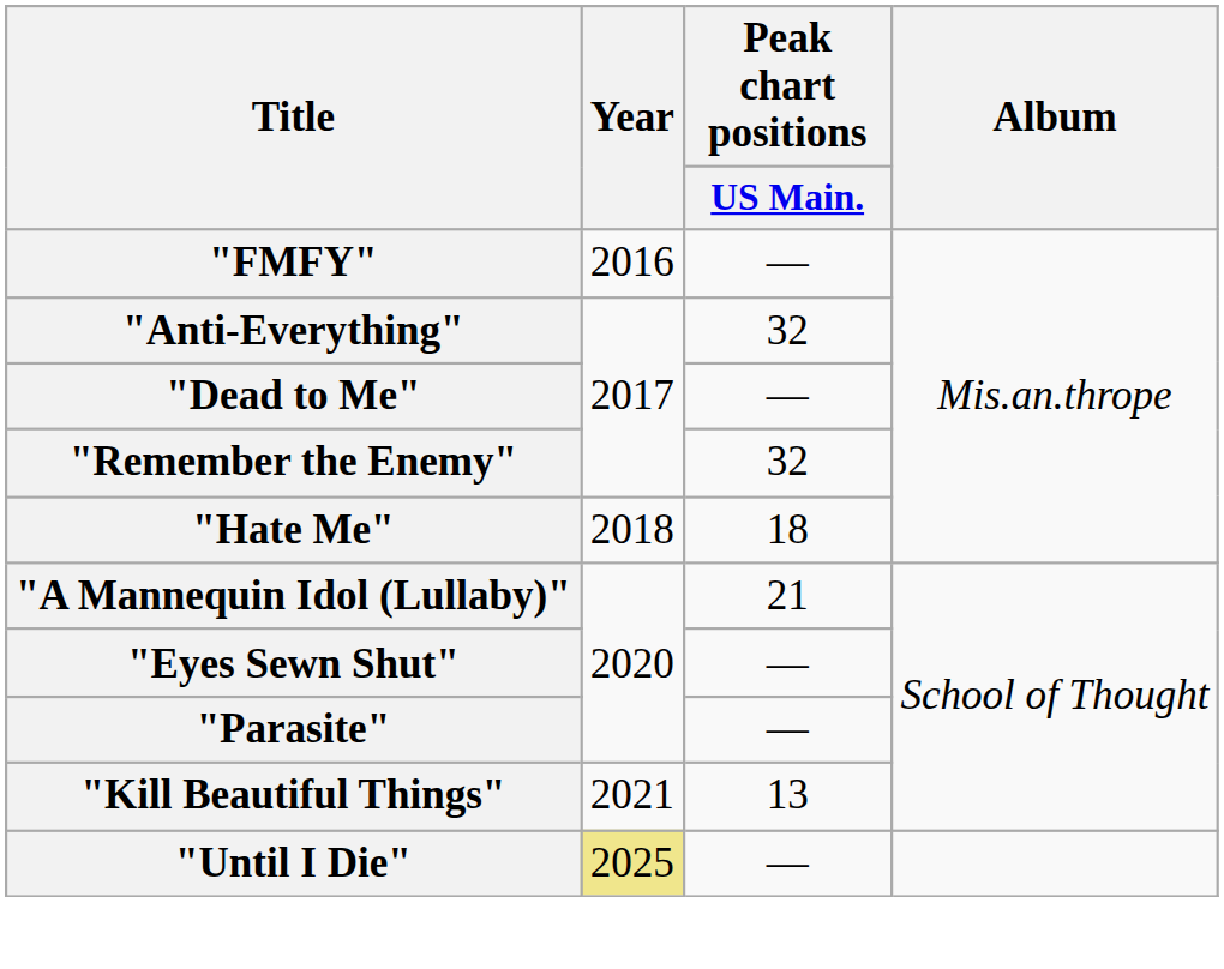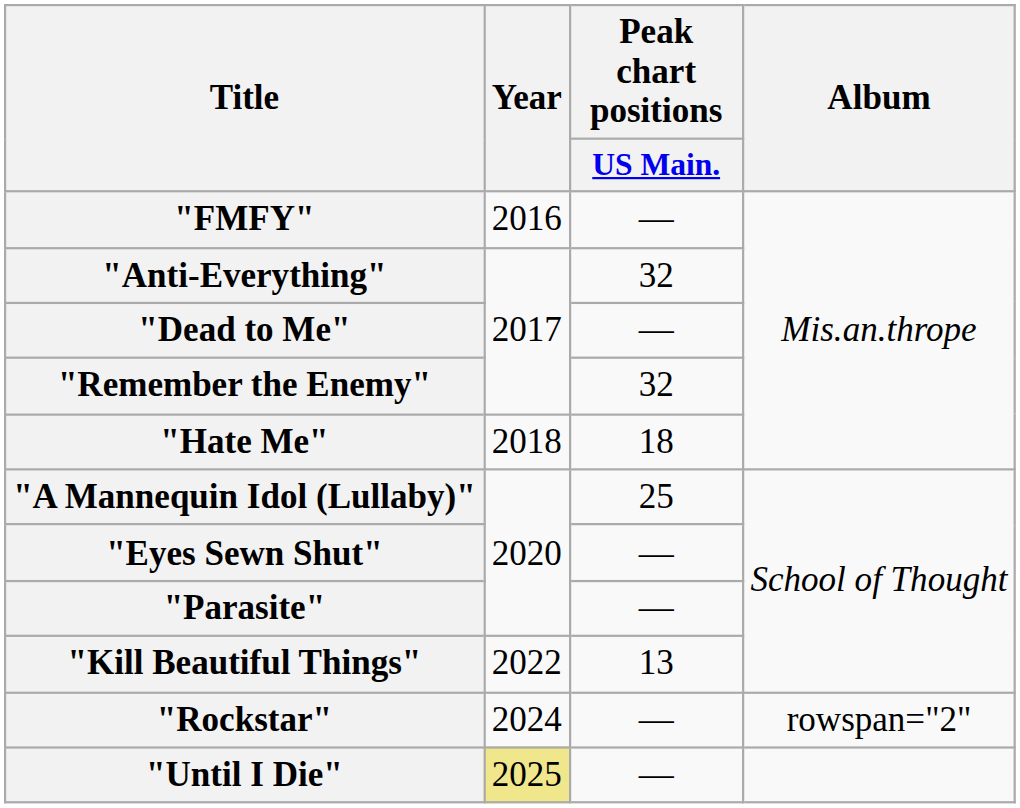"A Mannequin Idol (Lullaby)" | Peak chart positions / US Main.: 21 -> 25
"Kill Beautiful Things" | Year: 2021 -> 2022
+ row: "Rockstar" | 2024 | — | rowspan="2"
